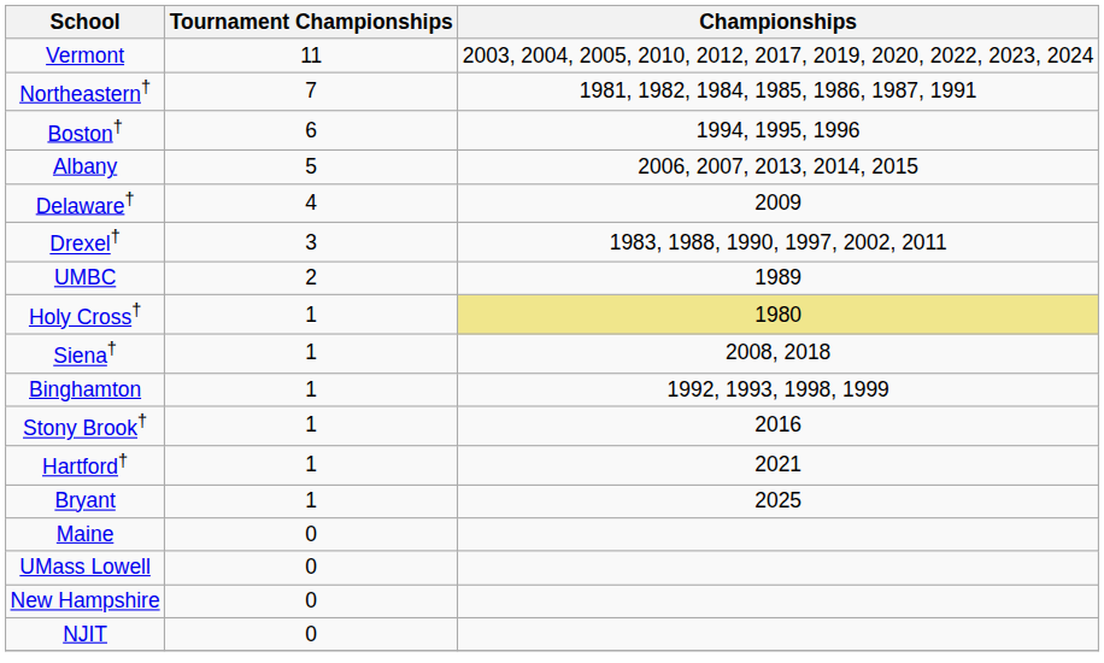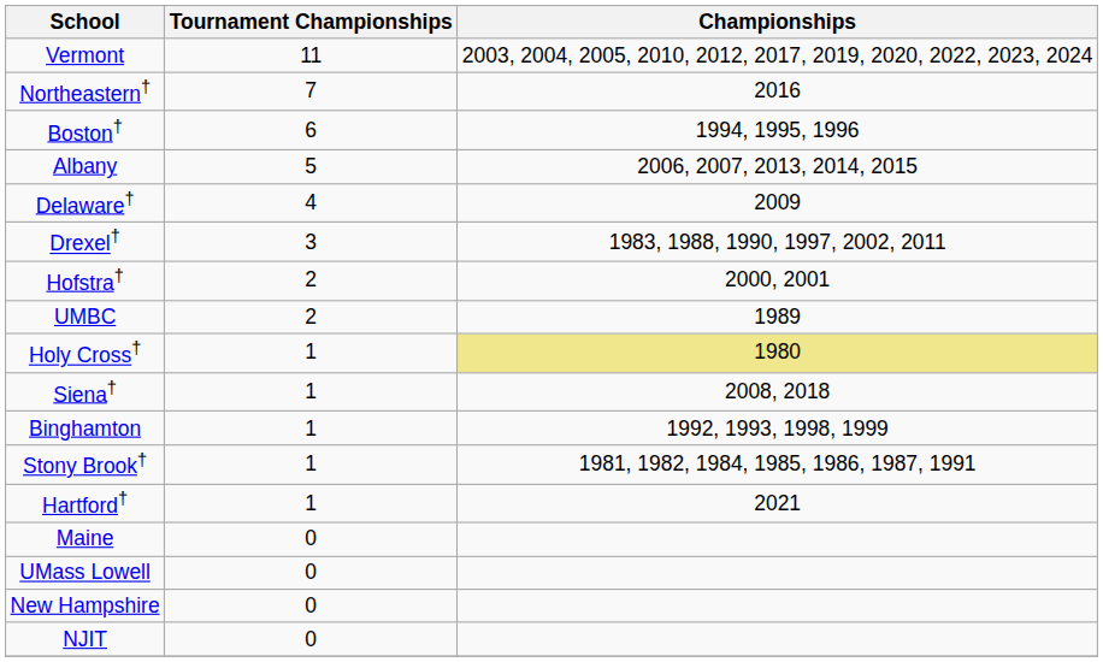Northeastern† | Championships: 1981, 1982, 1984, 1985, 1986, 1987, 1991 -> 2016
+ row: Hofstra† | 2 | 2000, 2001
Stony Brook† | Championships: 2016 -> 1981, 1982, 1984, 1985, 1986, 1987, 1991
- row: Bryant | 1 | 2025
